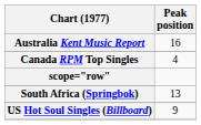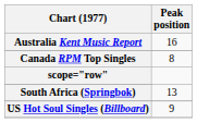Canada RPM Top Singles | Peak position: 4 -> 8
